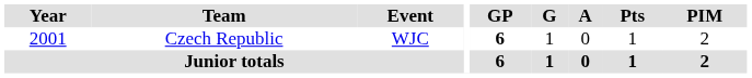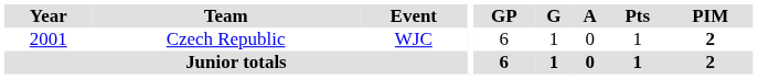Czech Republic | GP: bold -> normal
Czech Republic | PIM: normal -> bold
